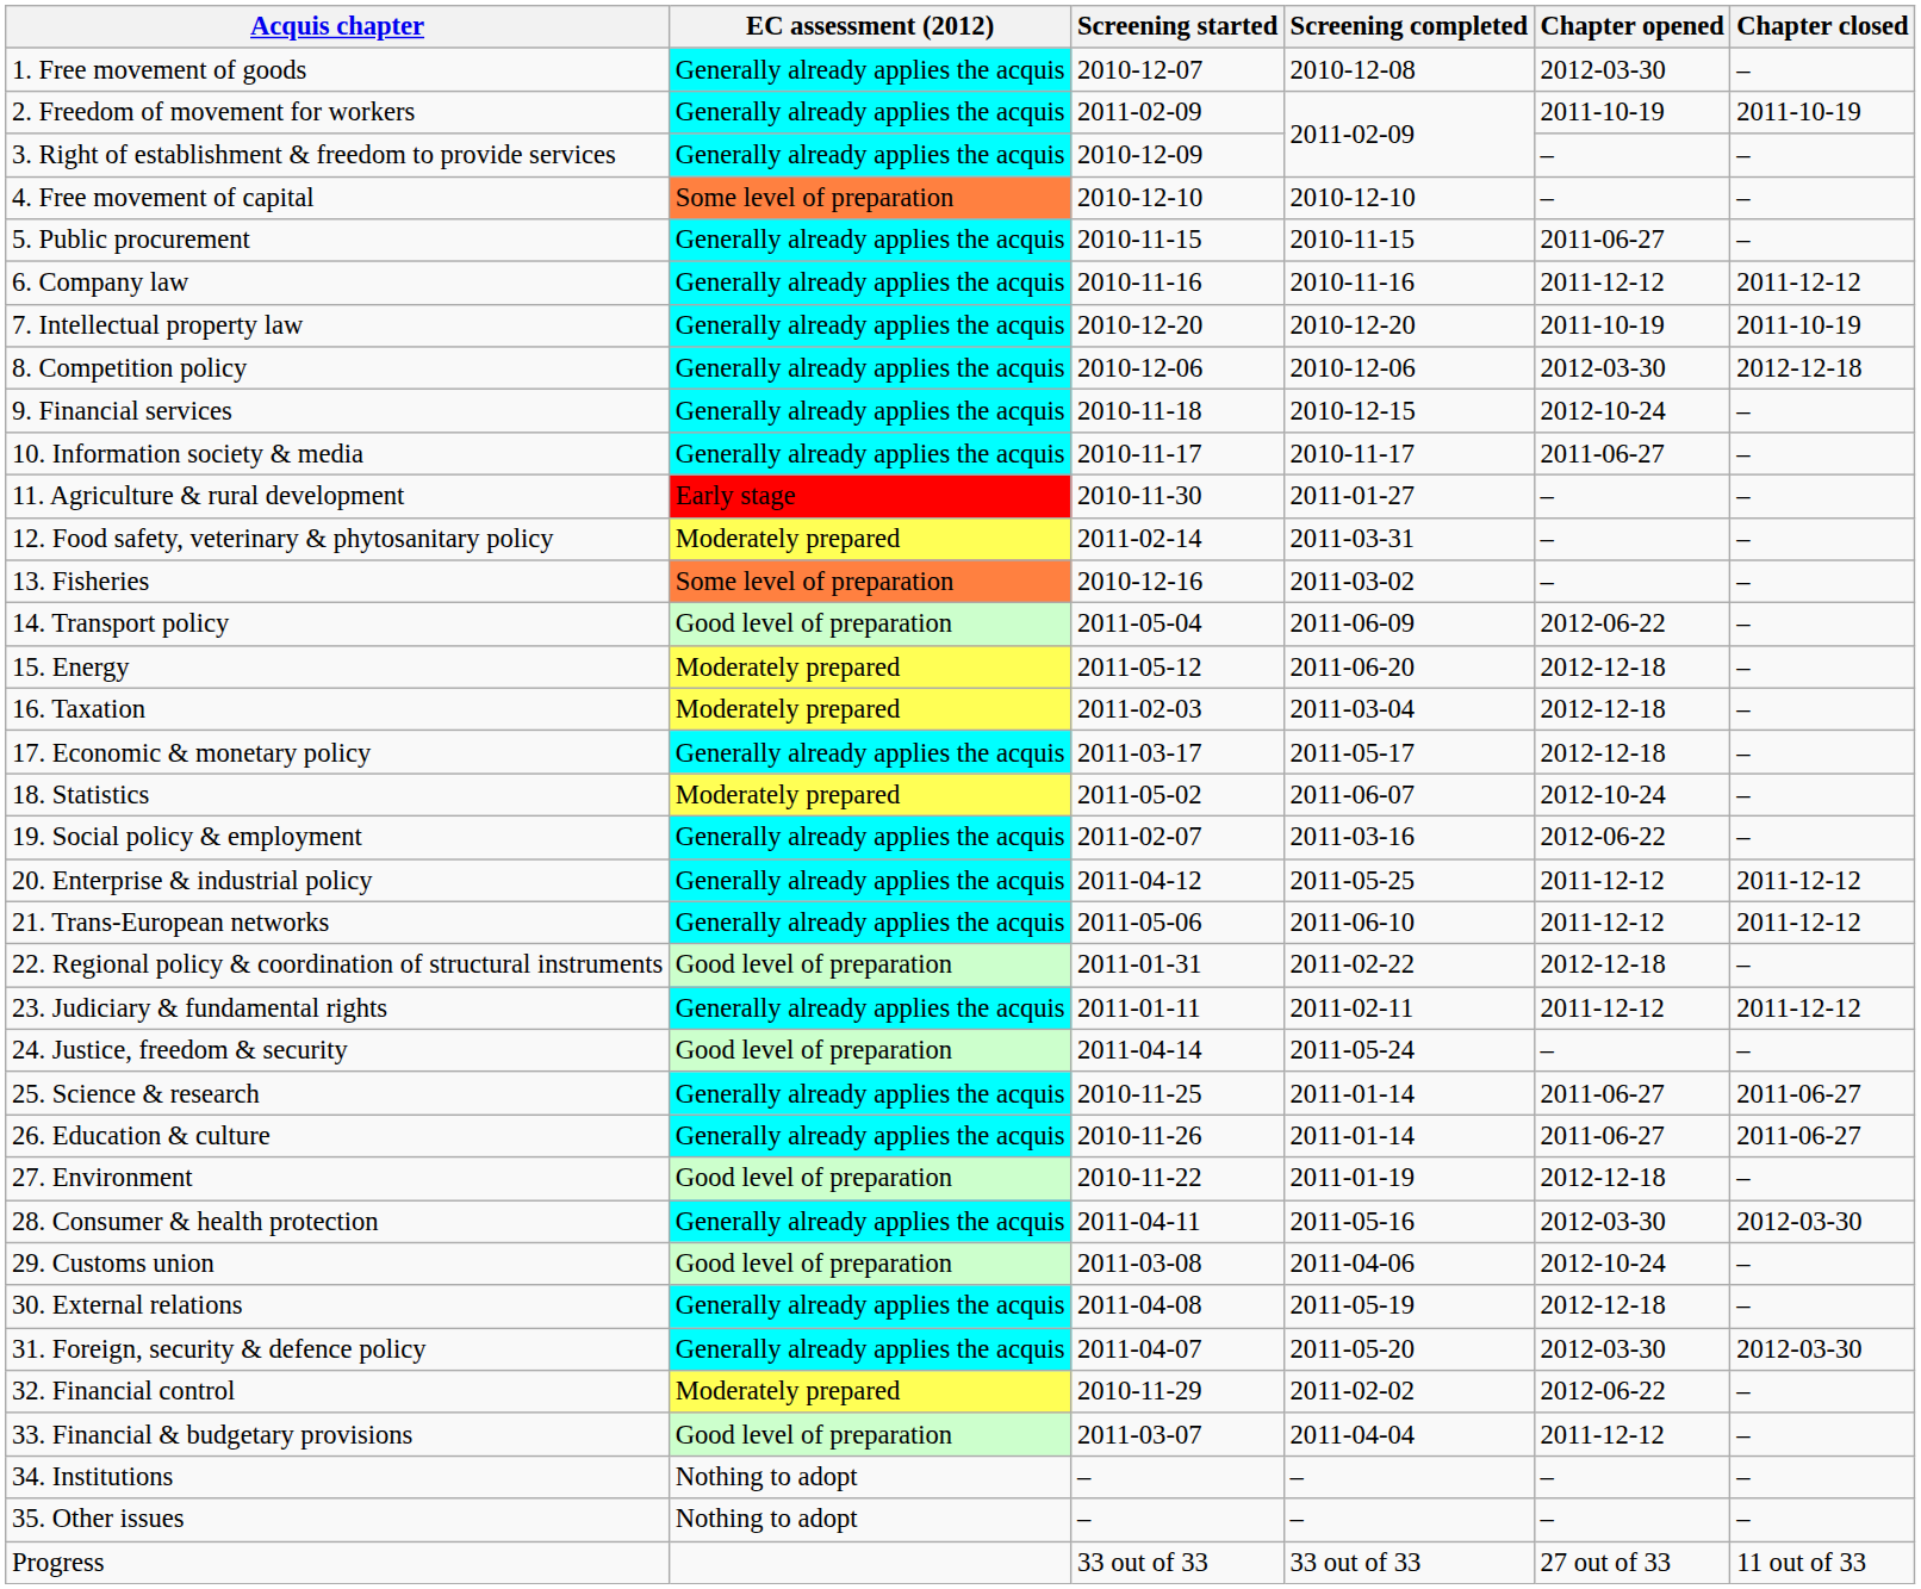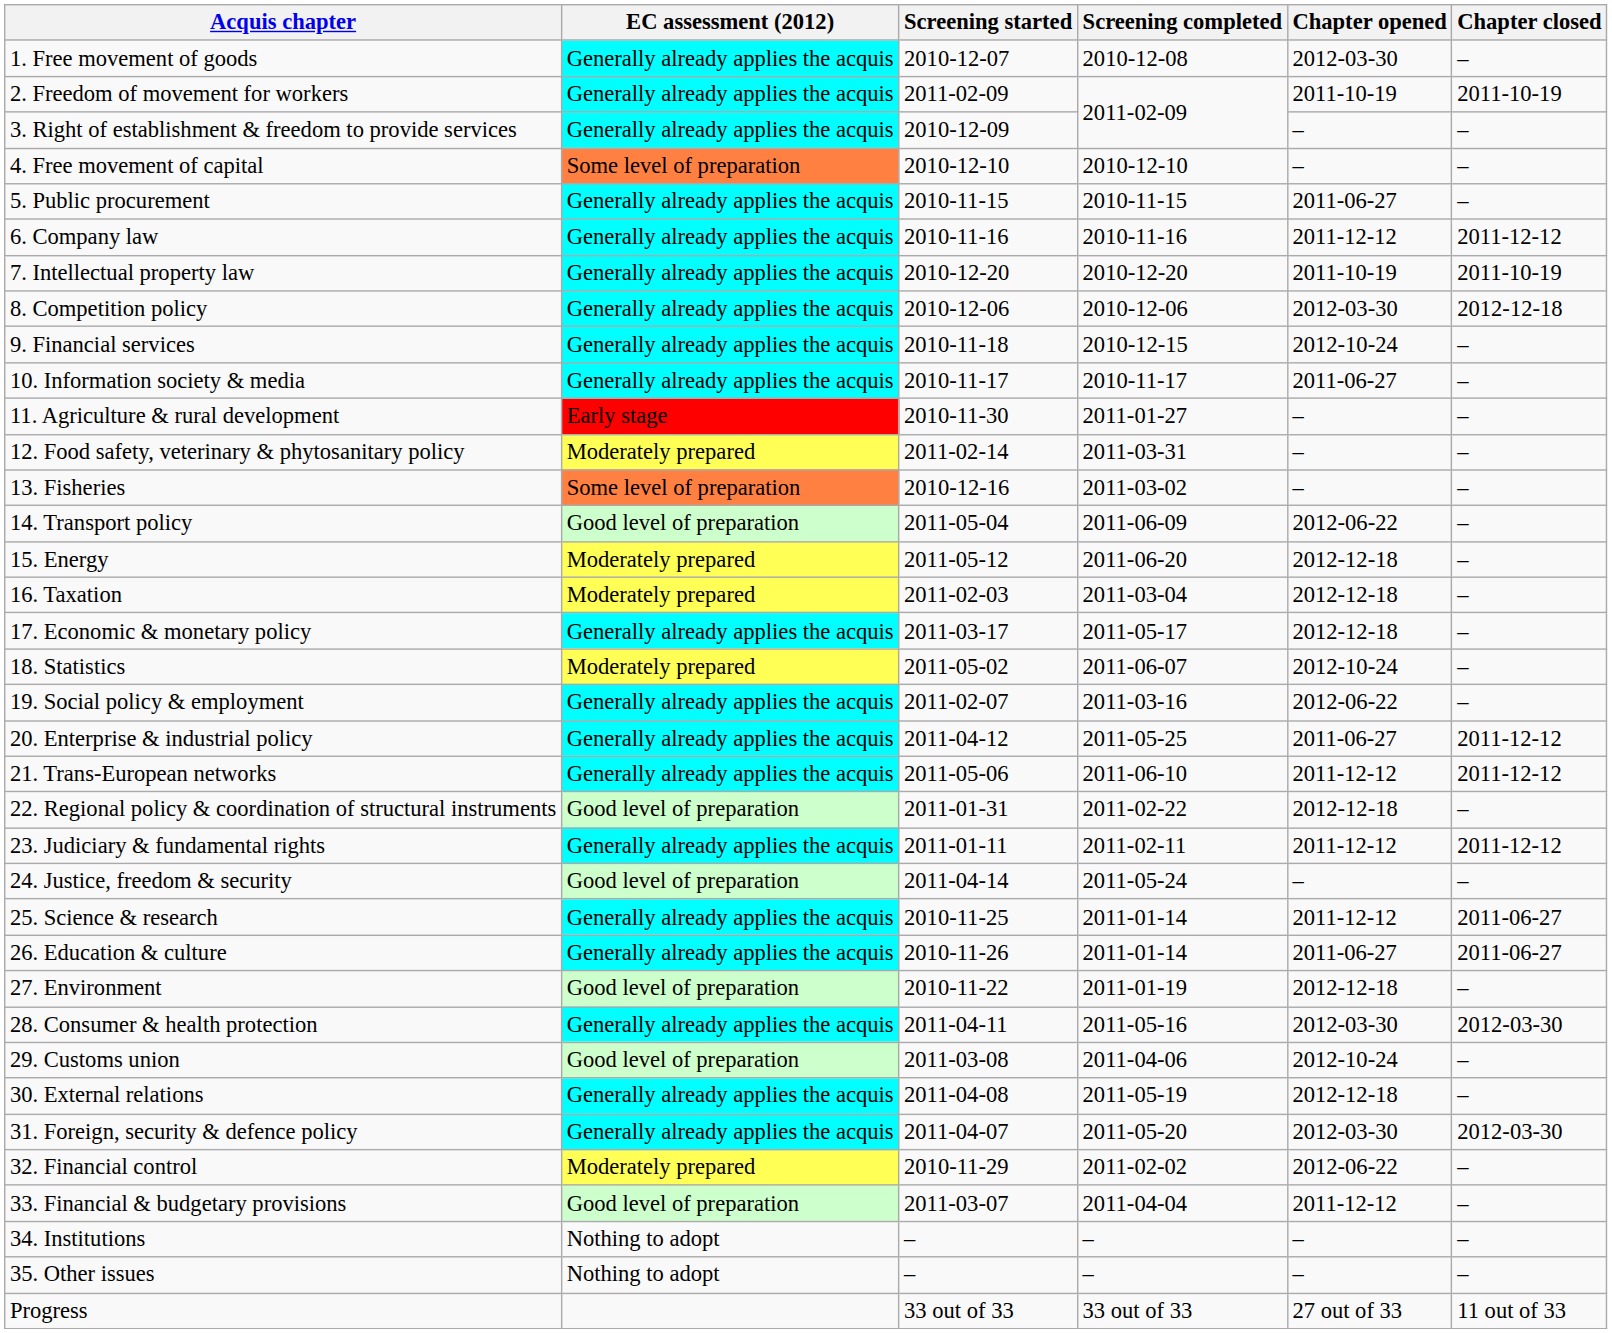20. Enterprise & industrial policy | Chapter opened: 2011-12-12 -> 2011-06-27
25. Science & research | Chapter opened: 2011-06-27 -> 2011-12-12
